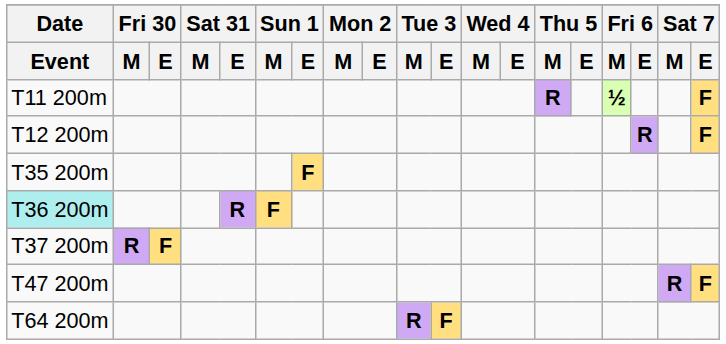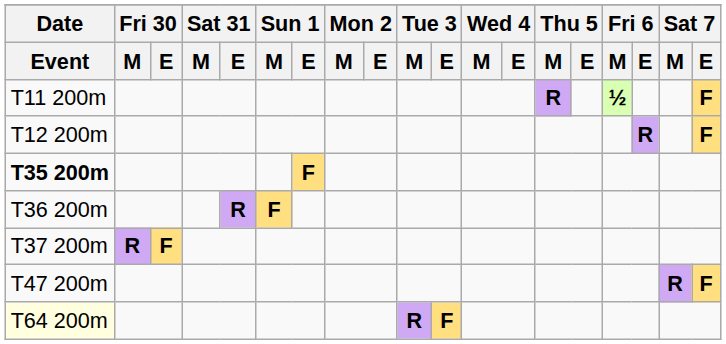T35 200m | Date / Event: normal -> bold
T36 200m | Date / Event: paleturquoise background -> no background
T64 200m | Date / Event: no background -> lightyellow background
